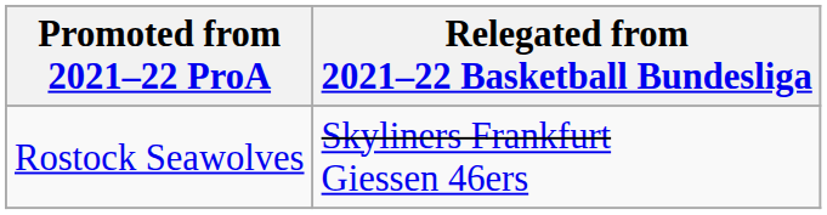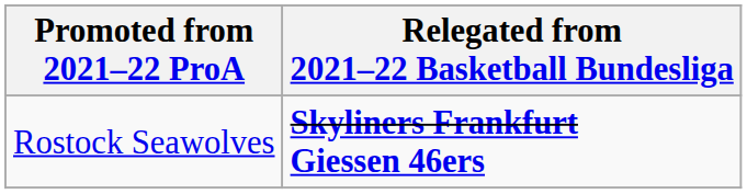Rostock Seawolves | Relegated from 2021–22 Basketball Bundesliga: normal -> bold
